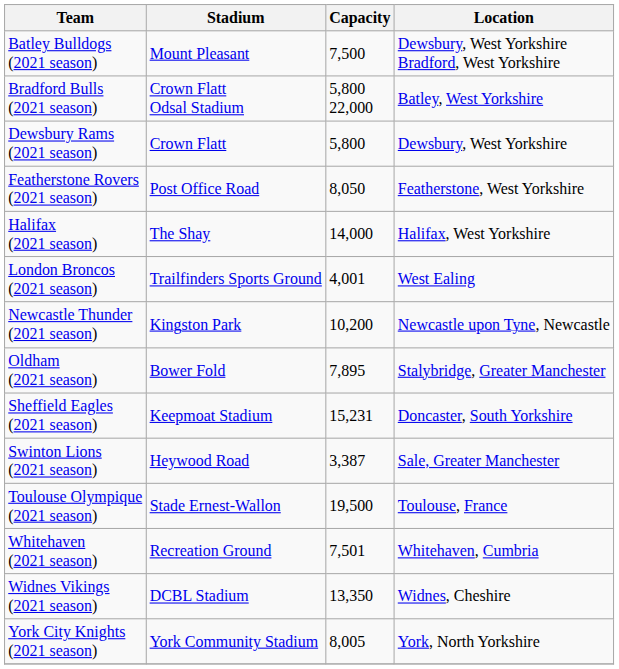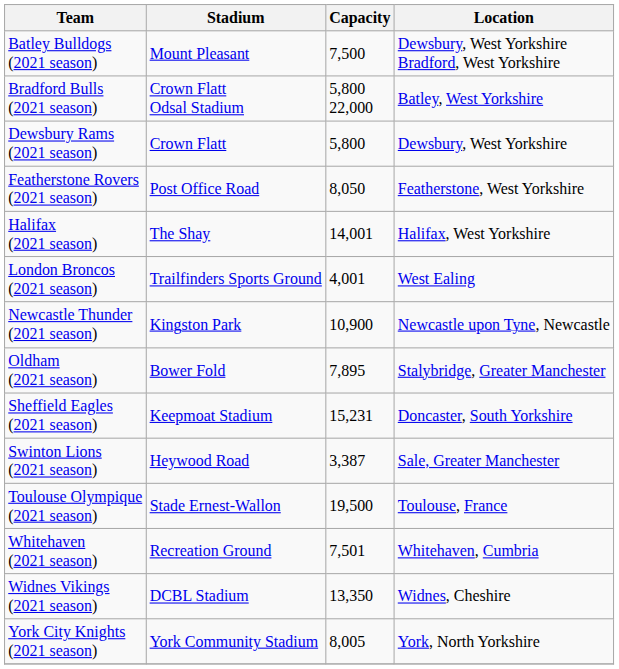Halifax (2021 season) | Capacity: 14,000 -> 14,001
Newcastle Thunder (2021 season) | Capacity: 10,200 -> 10,900
